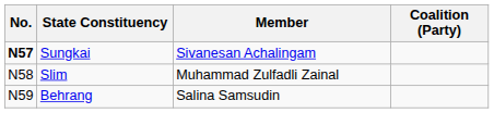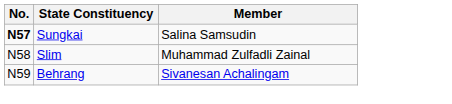- column: Coalition (Party)
Sungkai | Member: Sivanesan Achalingam -> Salina Samsudin
Behrang | Member: Salina Samsudin -> Sivanesan Achalingam
